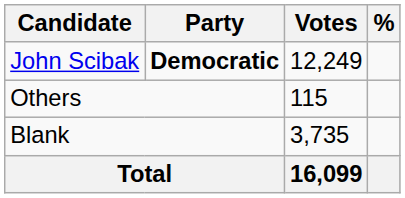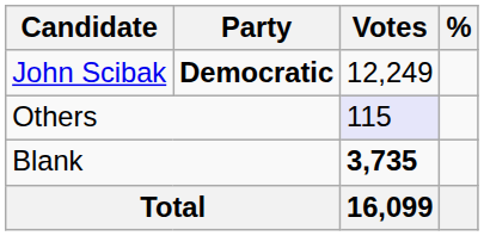Others | Votes: no background -> lavender background
Blank | Votes: normal -> bold
